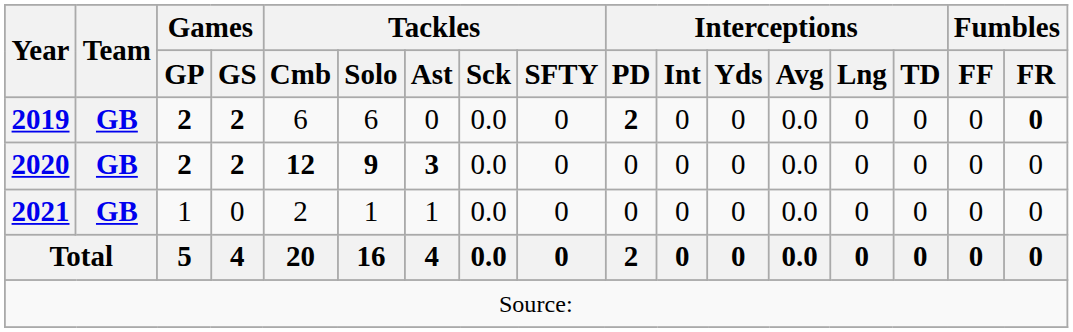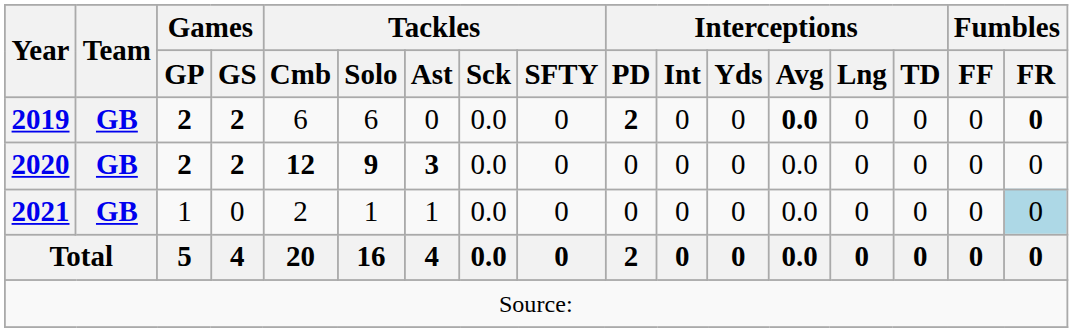2019 | Interceptions / Avg: normal -> bold
2021 | Fumbles / FR: no background -> lightblue background
